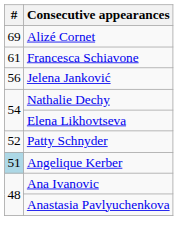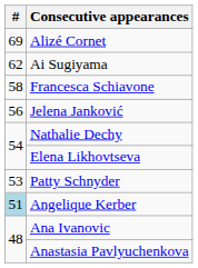+ row: 62 | Ai Sugiyama
Francesca Schiavone | #: 61 -> 58
Patty Schnyder | #: 52 -> 53
